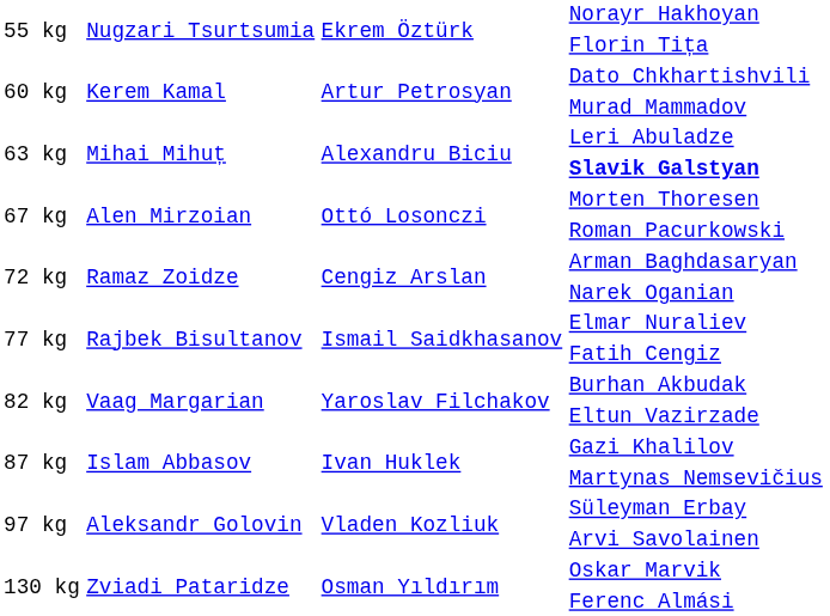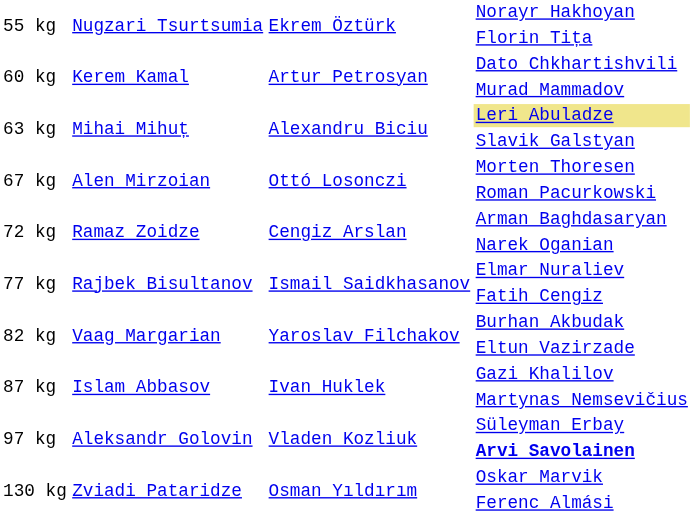Leri Abuladze | column 4: no background -> khaki background
Slavik Galstyan | column 4: bold -> normal
Arvi Savolainen | column 4: normal -> bold
